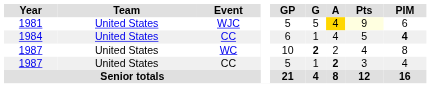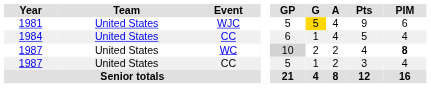1981 | G: no background -> gold background
1981 | A: gold background -> no background
1981 | Pts: lightyellow background -> no background
1984 | PIM: bold -> normal
1987 / WC | GP: no background -> lightgrey background
1987 / WC | G: bold -> normal
1987 / WC | PIM: normal -> bold
1987 / CC | A: bold -> normal
